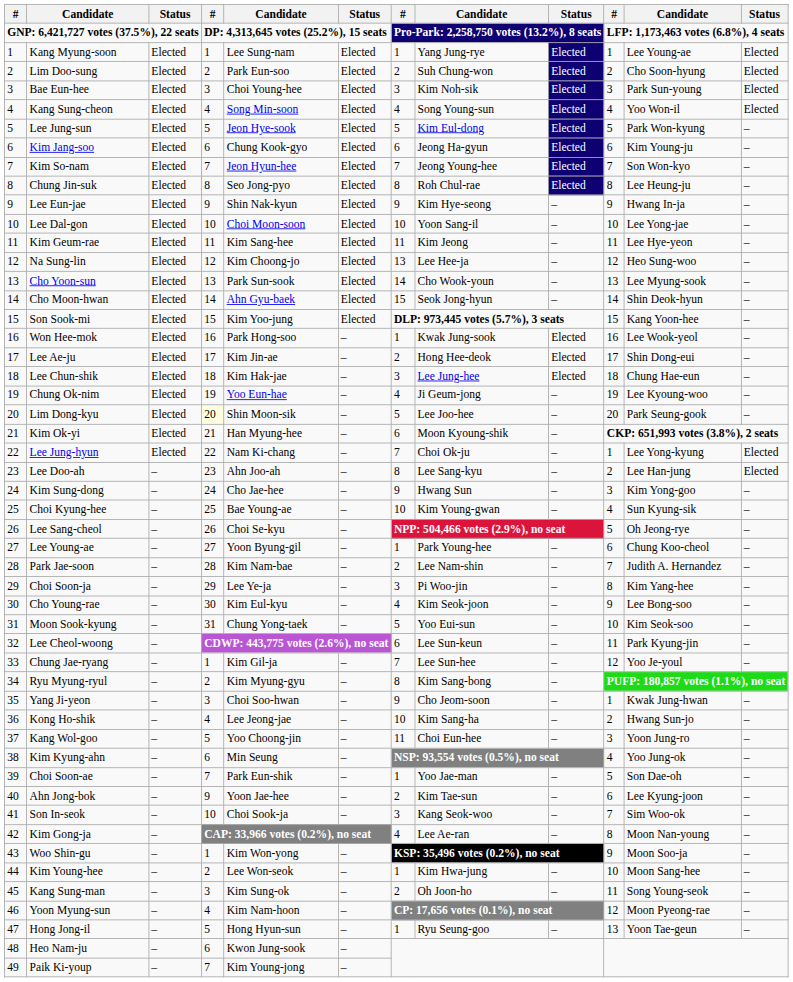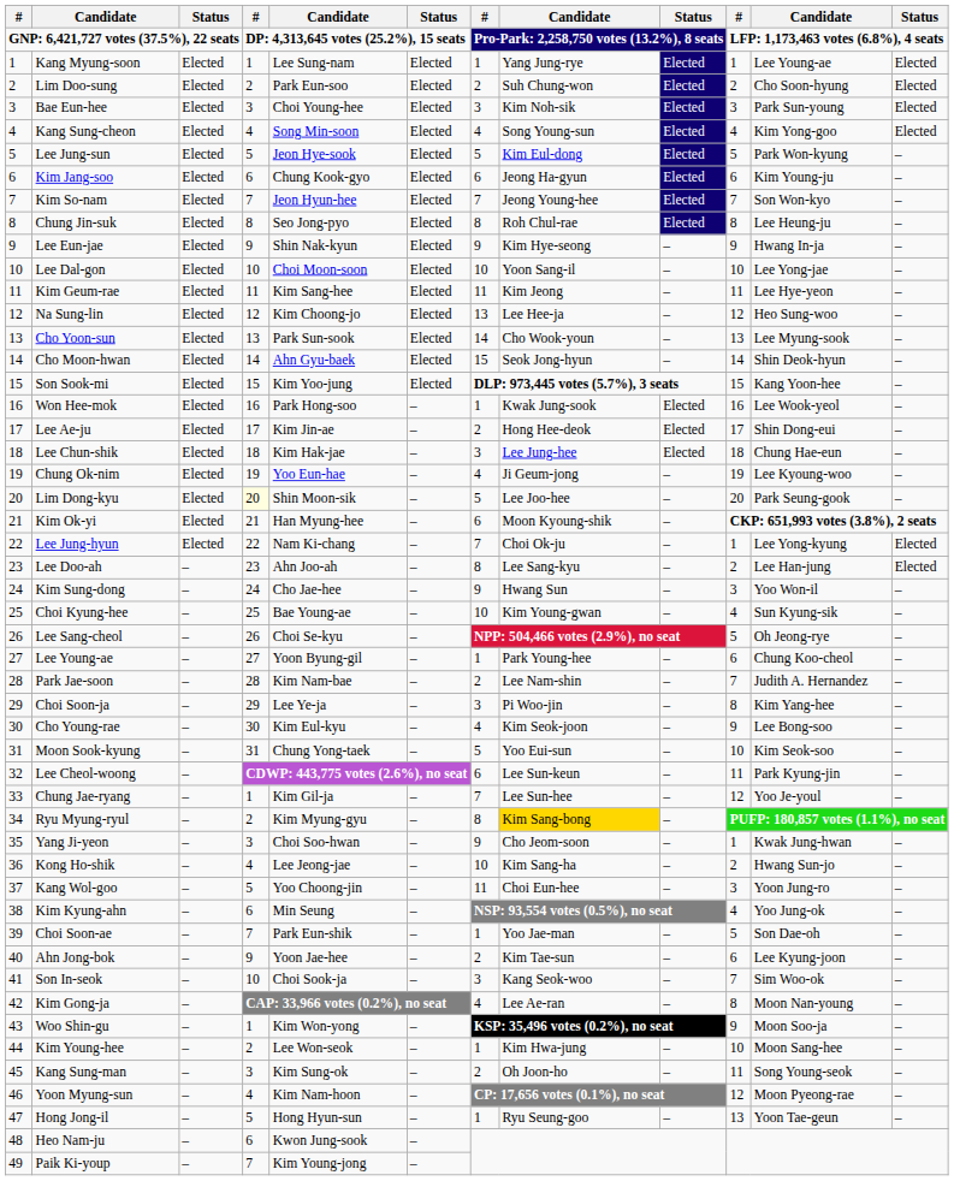Kang Sung-cheon | column 11: Yoo Won-il -> Kim Yong-goo
Kim Sung-dong | column 11: Kim Yong-goo -> Yoo Won-il
Ryu Myung-ryul | column 8: no background -> gold background
